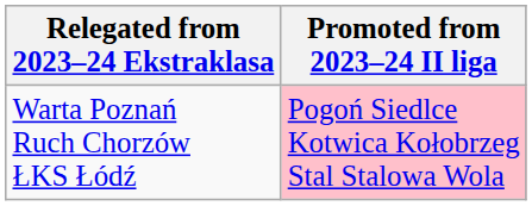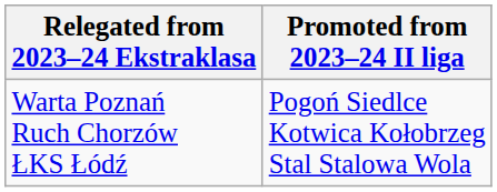Warta Poznań Ruch Chorzów ŁKS Łódź | Promoted from 2023–24 II liga: pink background -> no background
